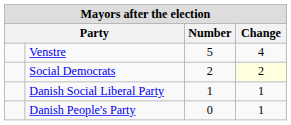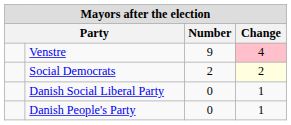Venstre | Number: 5 -> 9
Venstre | Change: no background -> pink background
Danish Social Liberal Party | Number: 1 -> 0
